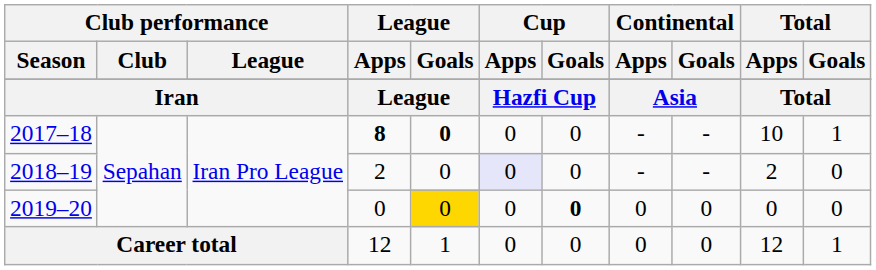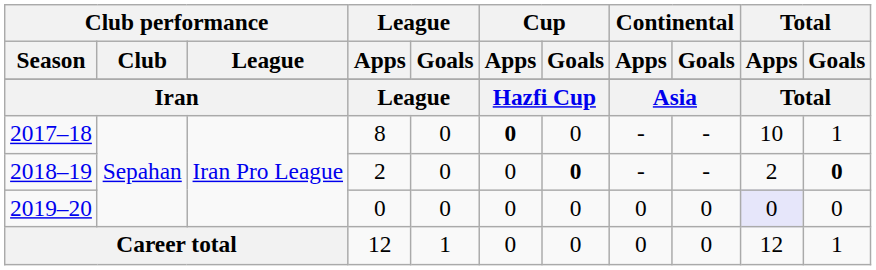2017–18 | League / Apps: bold -> normal
2017–18 | League / Goals: bold -> normal
2017–18 | Cup / Apps: normal -> bold
2018–19 | Cup / Apps: lavender background -> no background
2018–19 | Cup / Goals: normal -> bold
2018–19 | Total / Goals: normal -> bold
2019–20 | League / Goals: gold background -> no background
2019–20 | Cup / Goals: bold -> normal
2019–20 | Total / Apps: no background -> lavender background
